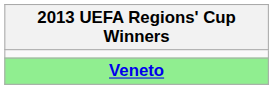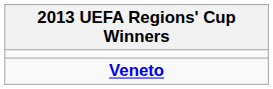row 3 | column 1: lightgreen background -> no background
